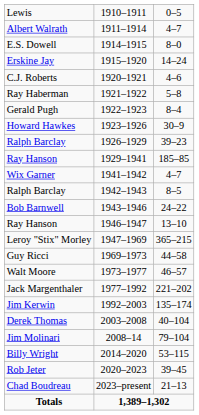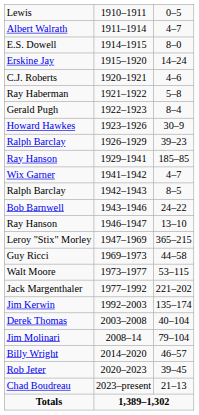Walt Moore | column 3: 46–57 -> 53–115
Billy Wright | column 3: 53–115 -> 46–57
